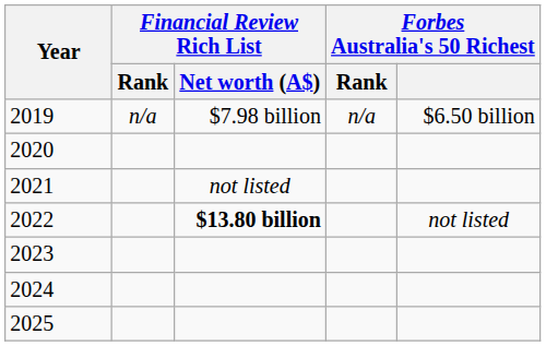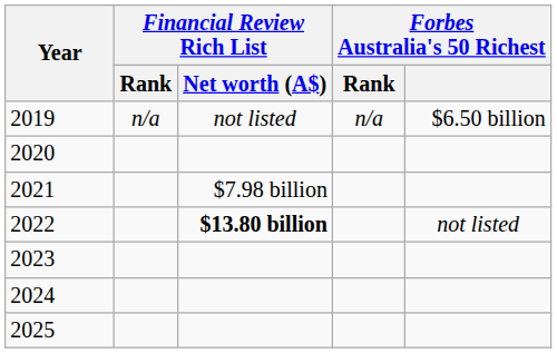2019 | Financial Review Rich List / Net worth (A$): $7.98 billion -> not listed
2021 | Financial Review Rich List / Net worth (A$): not listed -> $7.98 billion
